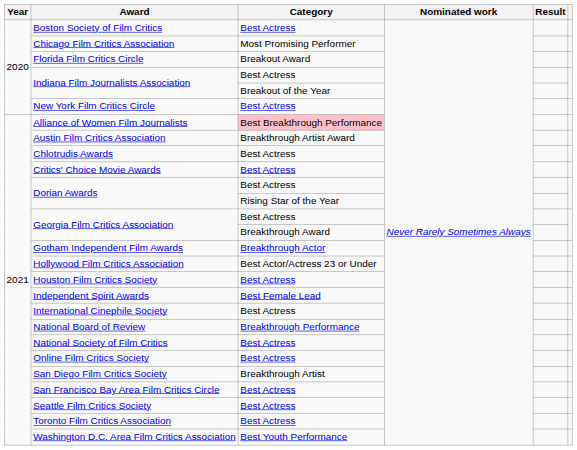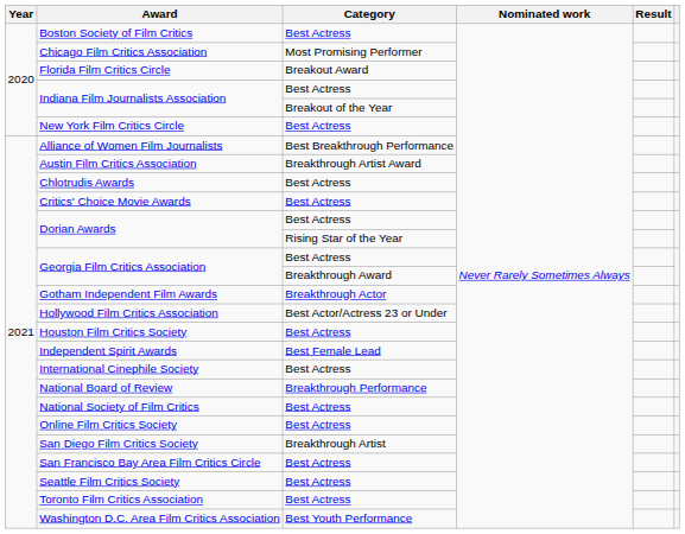Alliance of Women Film Journalists | Category: pink background -> no background
